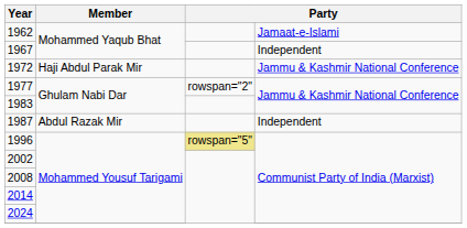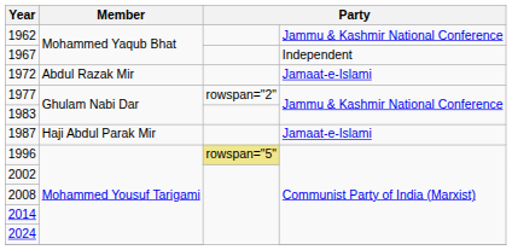1962 | column 4: Jamaat-e-Islami -> Jammu & Kashmir National Conference
1972 | Member: Haji Abdul Parak Mir -> Abdul Razak Mir
1972 | column 4: Jammu & Kashmir National Conference -> Jamaat-e-Islami
1987 | Member: Abdul Razak Mir -> Haji Abdul Parak Mir
1987 | column 4: Independent -> Jamaat-e-Islami
